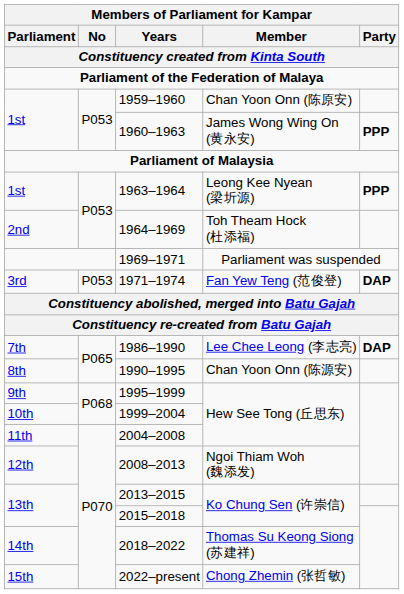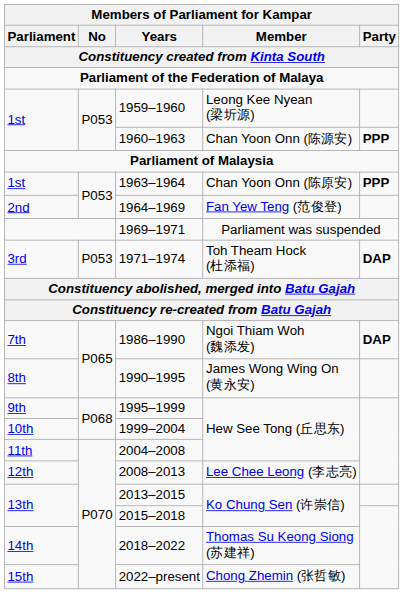1959–1960 | Member: Chan Yoon Onn (陈原安) -> Leong Kee Nyean (梁圻源)
1960–1963 | Member: James Wong Wing On (黄永安) -> Chan Yoon Onn (陈源安)
1963–1964 | Member: Leong Kee Nyean (梁圻源) -> Chan Yoon Onn (陈原安)
1964–1969 | Member: Toh Theam Hock (杜添福) -> Fan Yew Teng (范俊登)
1971–1974 | Member: Fan Yew Teng (范俊登) -> Toh Theam Hock (杜添福)
1986–1990 | Member: Lee Chee Leong (李志亮) -> Ngoi Thiam Woh (魏添发)
1990–1995 | Member: Chan Yoon Onn (陈源安) -> James Wong Wing On (黄永安)
2008–2013 | Member: Ngoi Thiam Woh (魏添发) -> Lee Chee Leong (李志亮)
